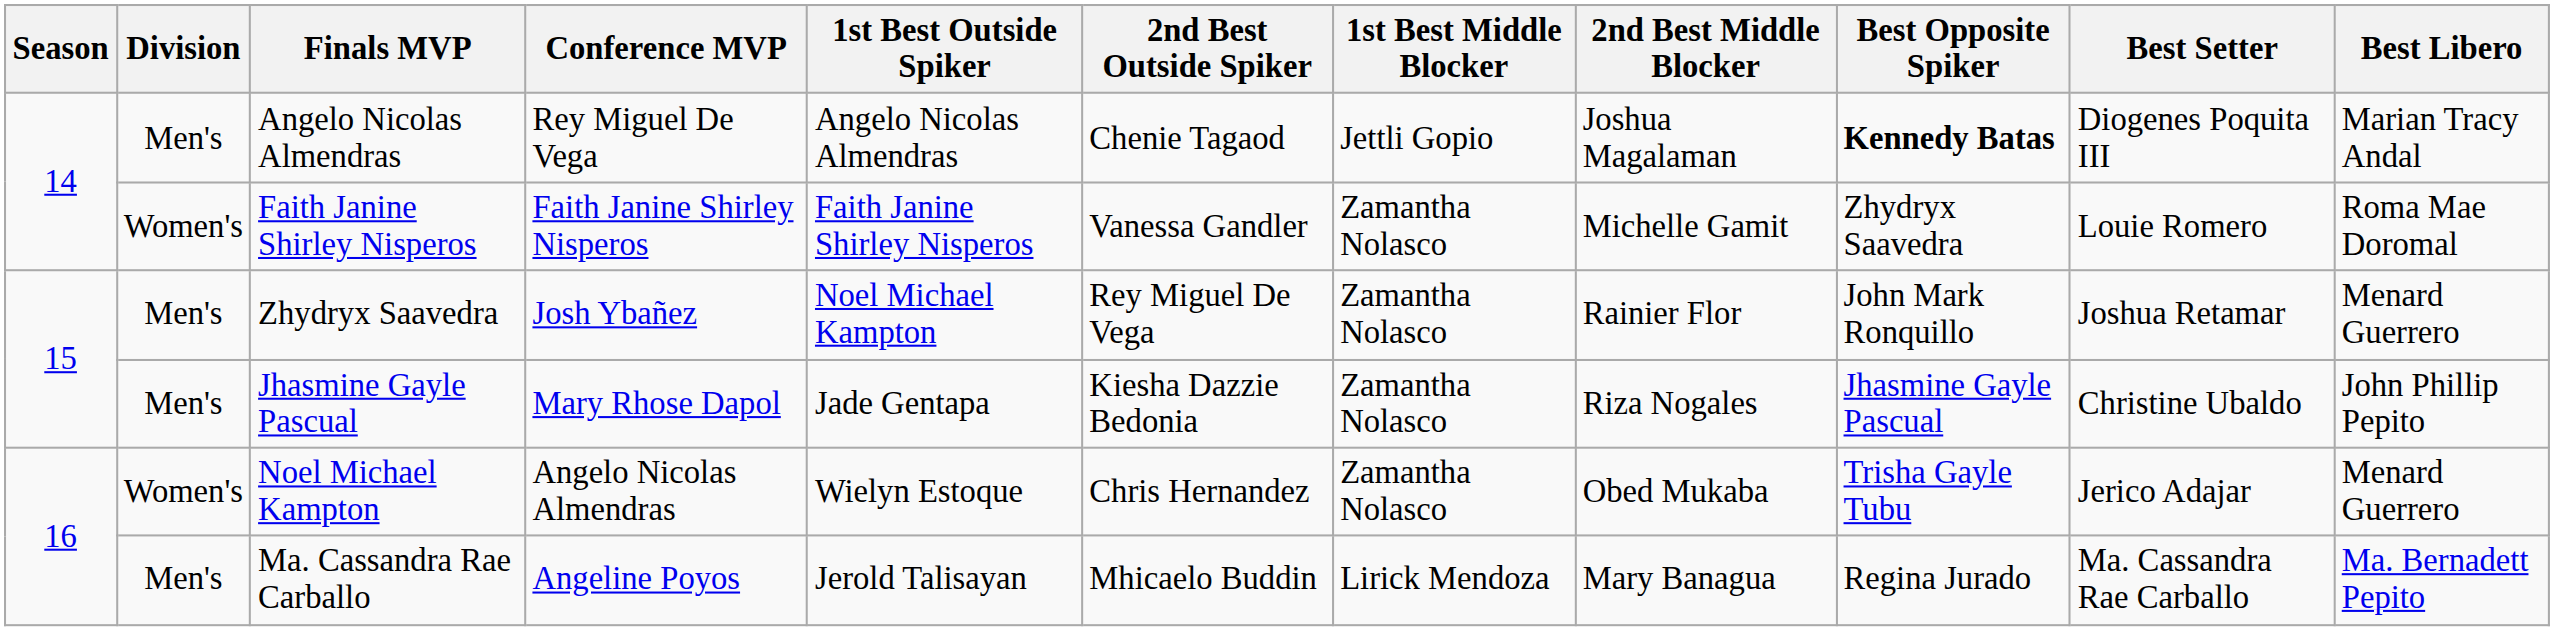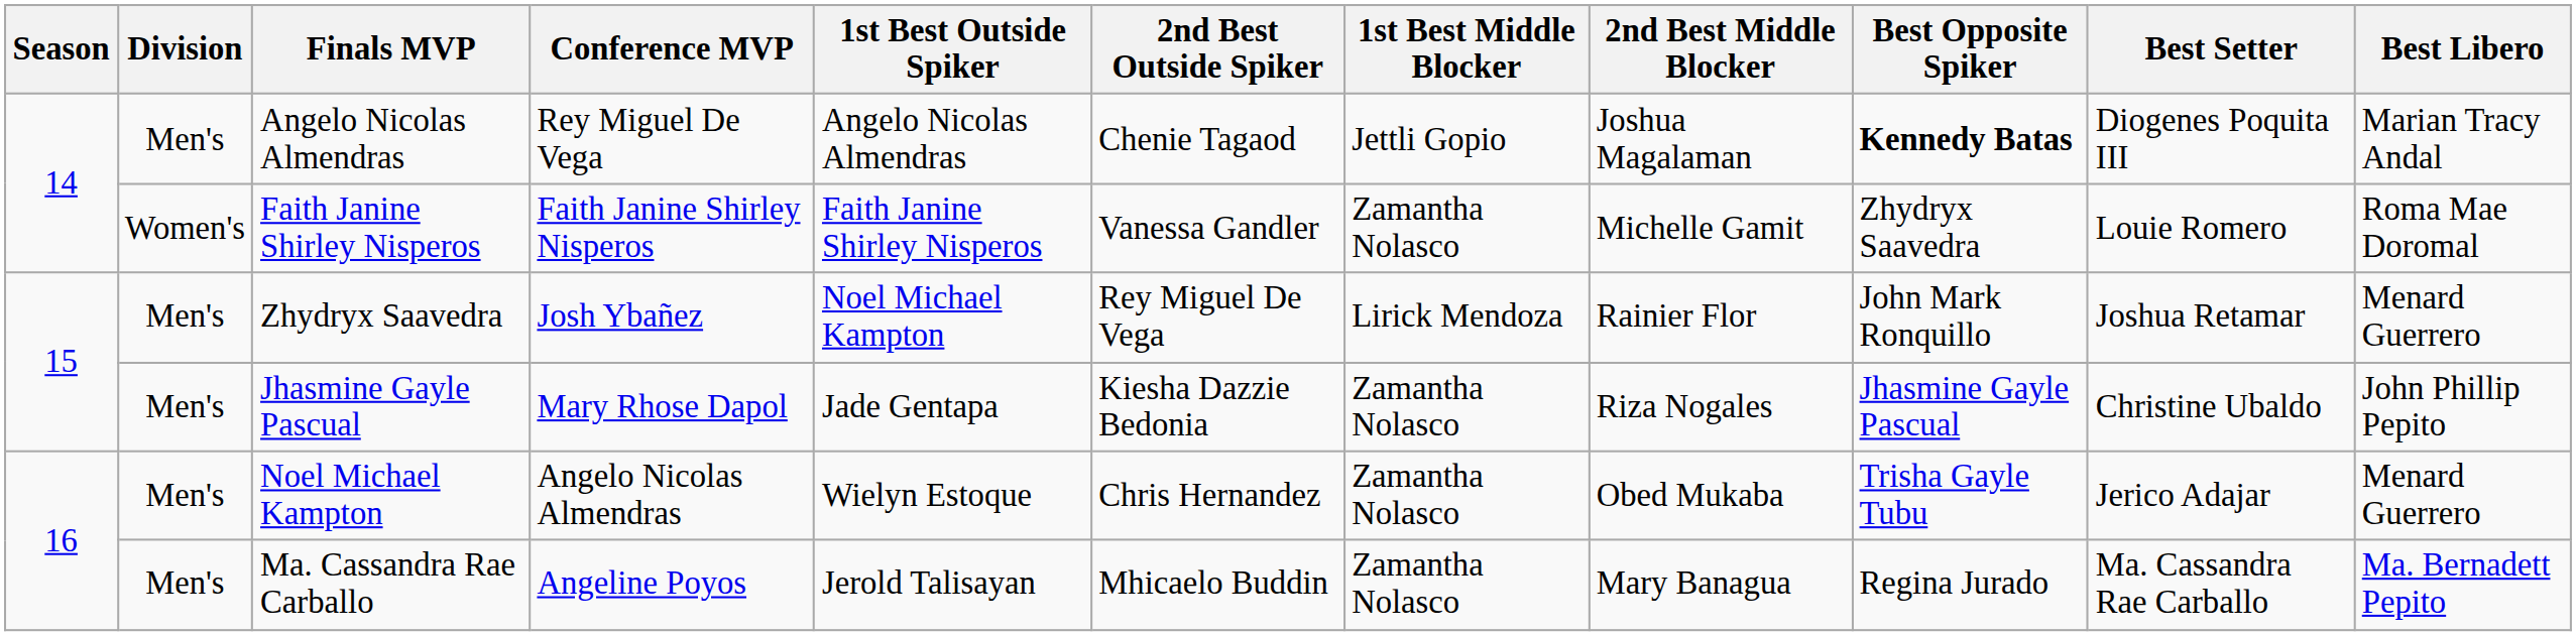row 4 | 1st Best Middle Blocker: Zamantha Nolasco -> Lirick Mendoza
row 6 | Division: Women's -> Men's
row 7 | 1st Best Middle Blocker: Lirick Mendoza -> Zamantha Nolasco
